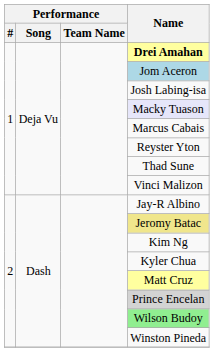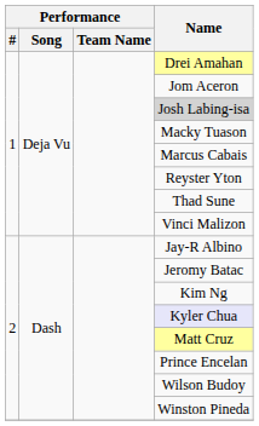Drei Amahan | Name: bold -> normal
Jom Aceron | Name: lightblue background -> no background
Josh Labing-isa | Name: no background -> lightgrey background
Macky Tuason | Name: lavender background -> no background
Jeromy Batac | Name: khaki background -> no background
Kyler Chua | Name: no background -> lavender background
Prince Encelan | Name: lightgrey background -> no background
Wilson Budoy | Name: lightgreen background -> no background
